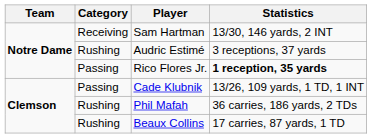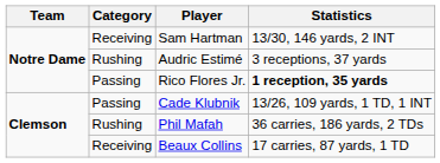Beaux Collins | Category: Rushing -> Receiving
